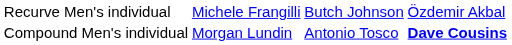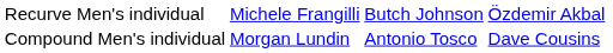Compound Men's individual | column 4: bold -> normal
